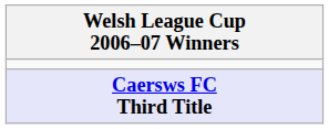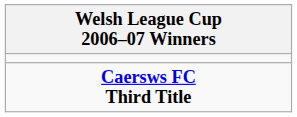row 3 | column 1: lavender background -> no background
